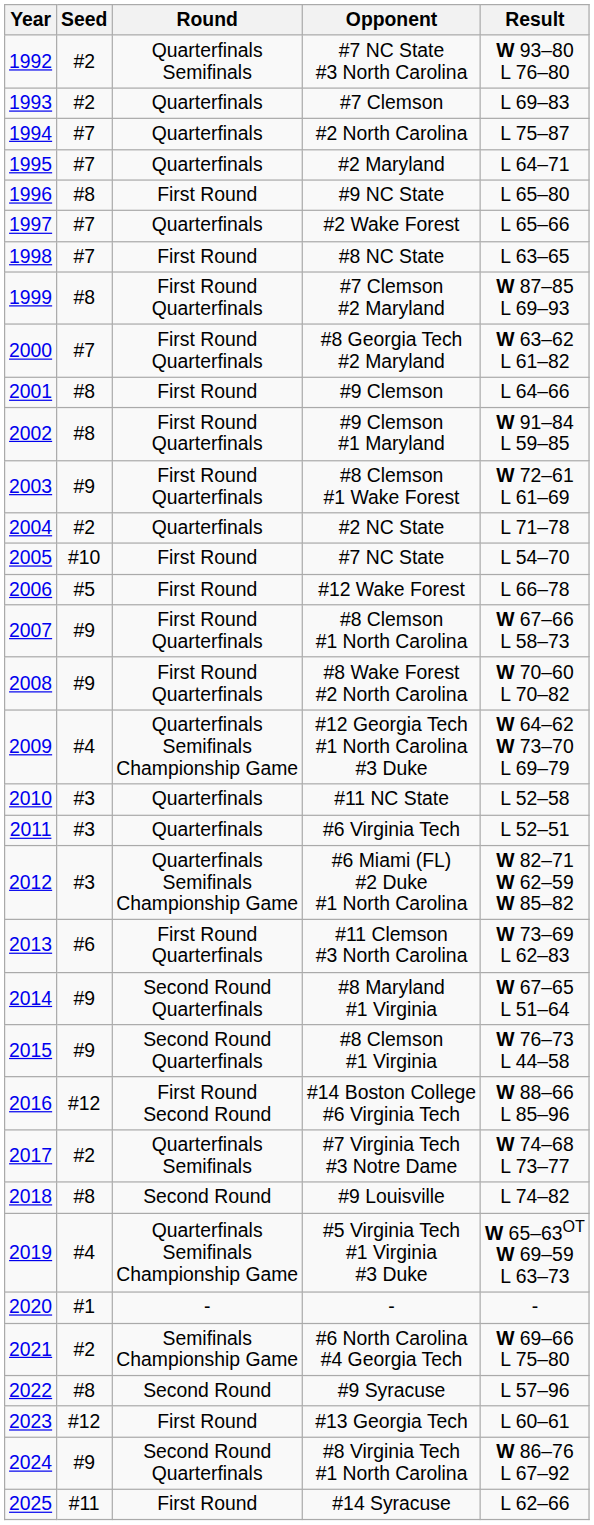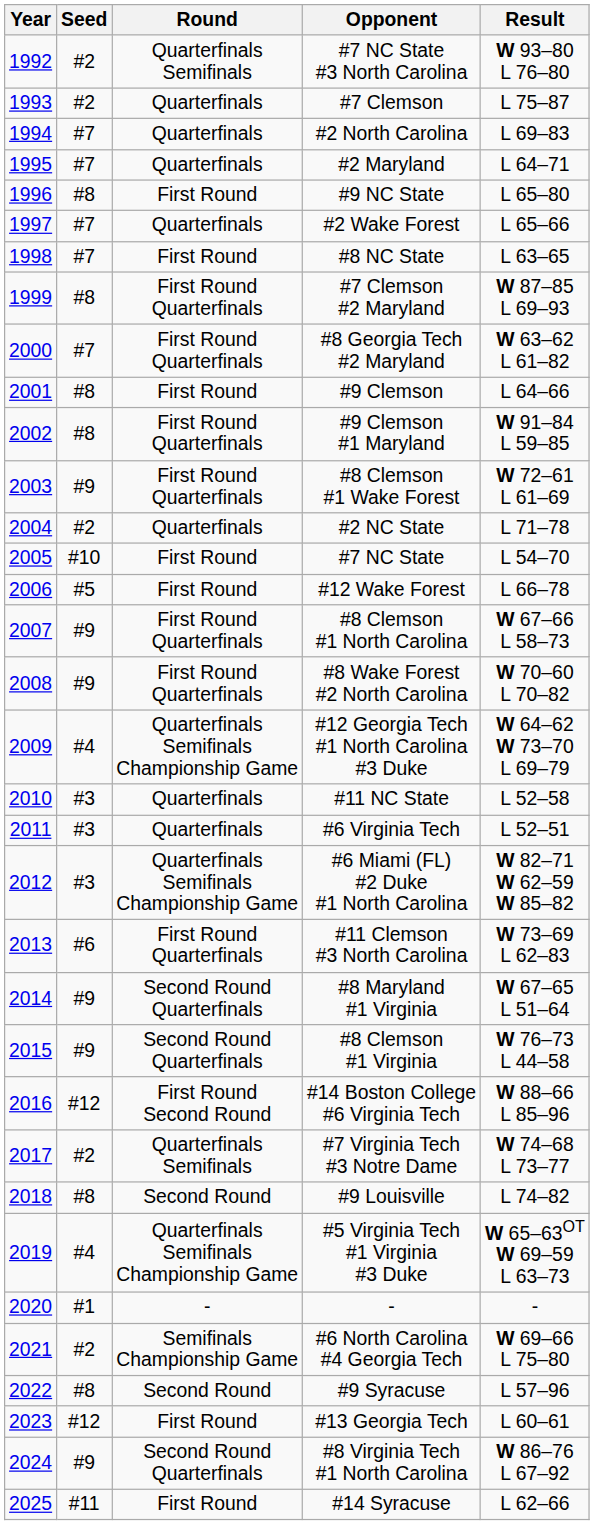#7 Clemson | Result: L 69–83 -> L 75–87
#2 North Carolina | Result: L 75–87 -> L 69–83
